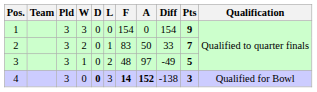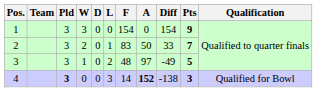4 | Pld: normal -> bold
4 | D: bold -> normal
4 | F: bold -> normal
